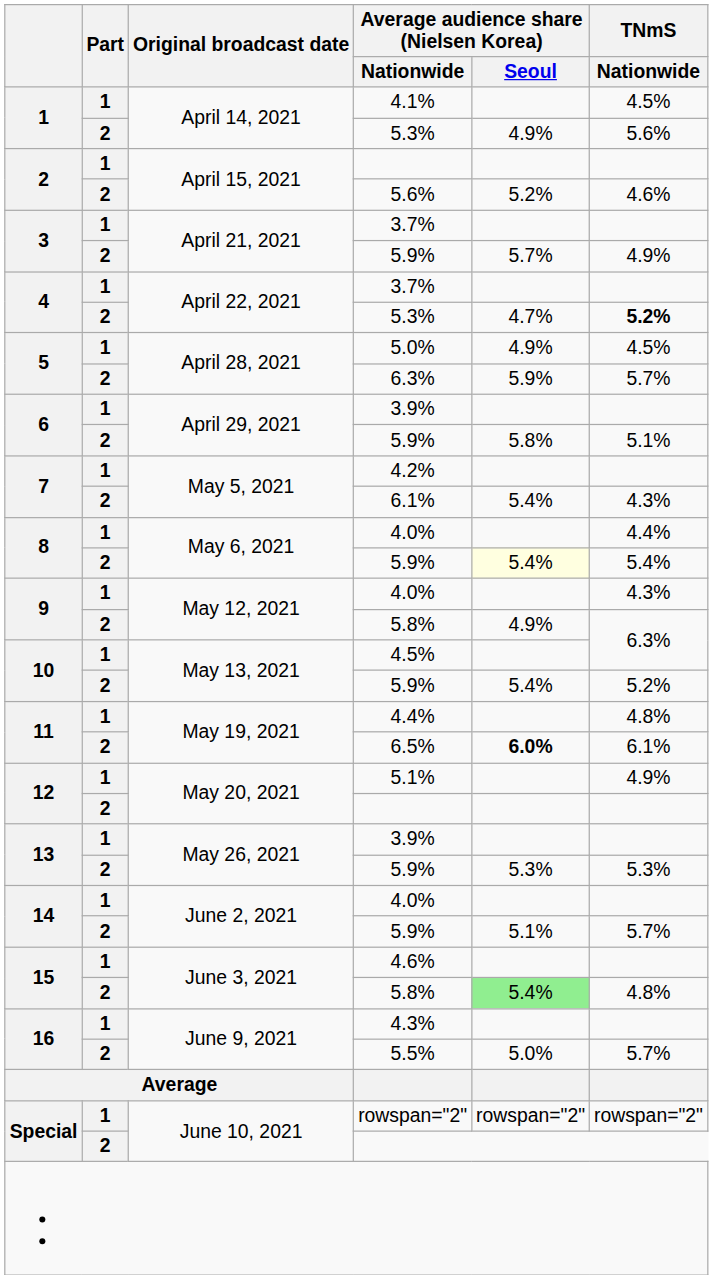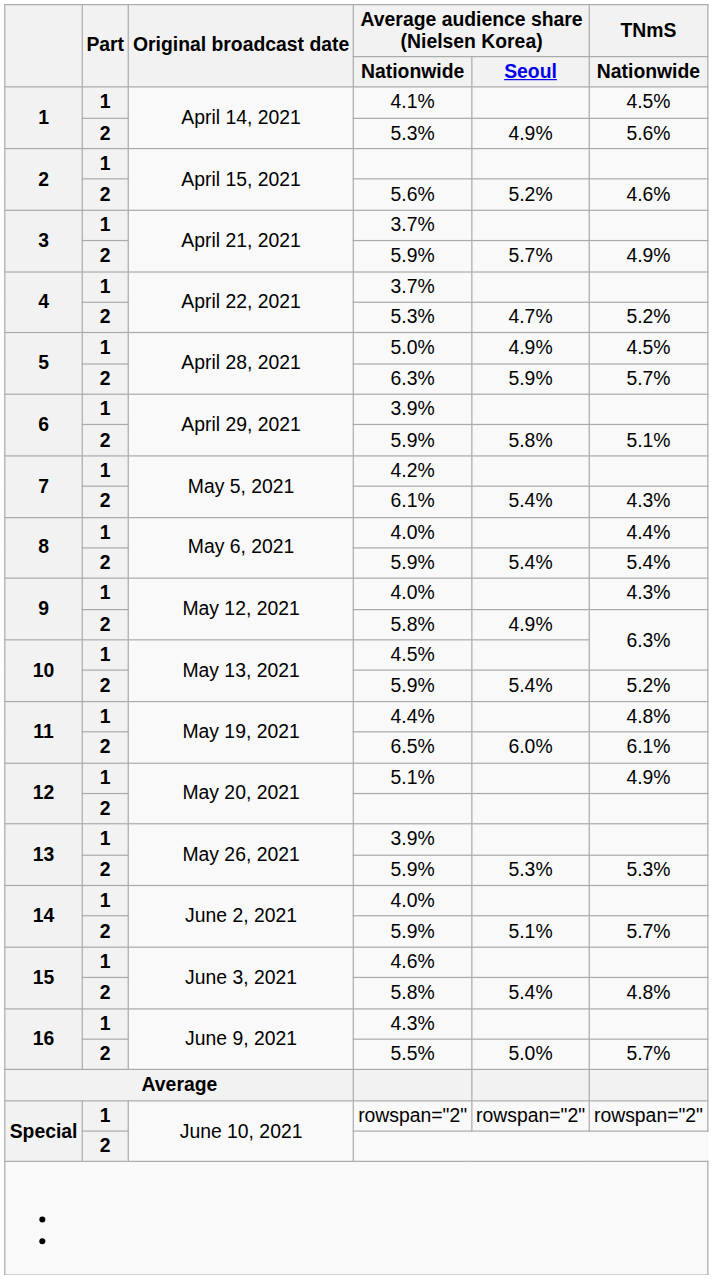4 / 5.3% | TNmS / Nationwide: bold -> normal
8 / 5.9% | Average audience share (Nielsen Korea) / Seoul: lightyellow background -> no background
6.5% | Average audience share (Nielsen Korea) / Seoul: bold -> normal
15 / 5.8% | Average audience share (Nielsen Korea) / Seoul: lightgreen background -> no background
